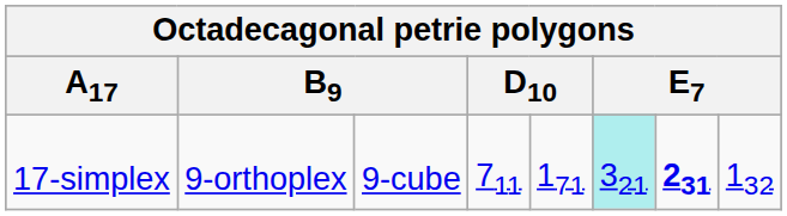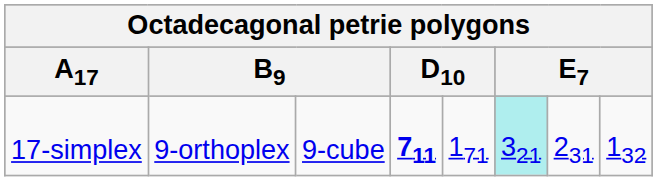17-simplex | column 4: normal -> bold
17-simplex | column 7: bold -> normal
